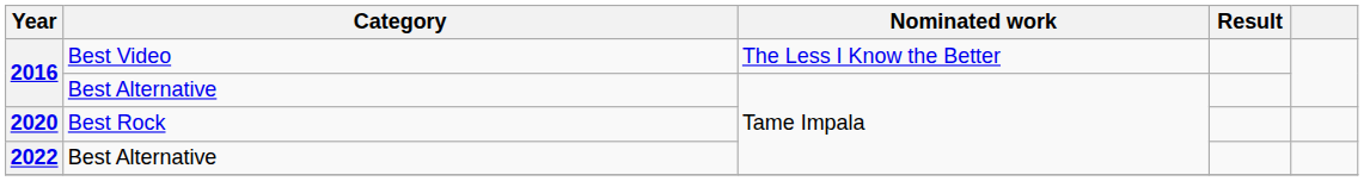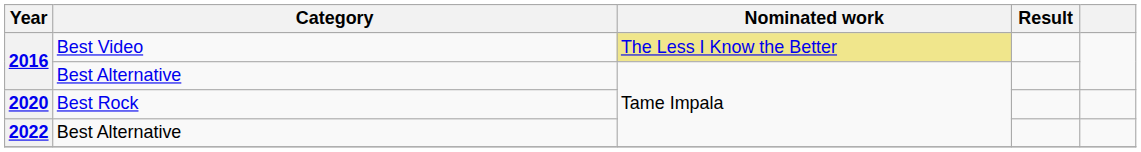2016 / Best Video | Nominated work: no background -> khaki background
